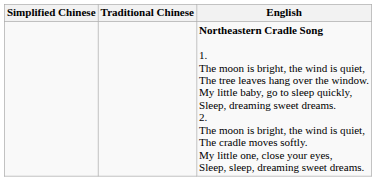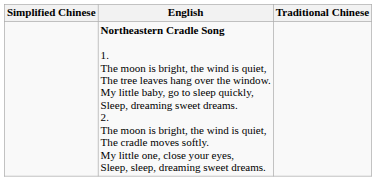columns swapped: Traditional Chinese <-> English
